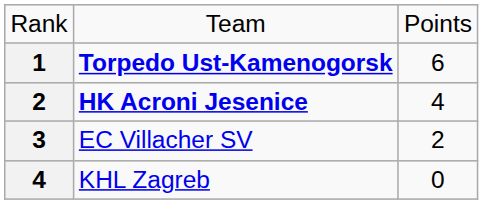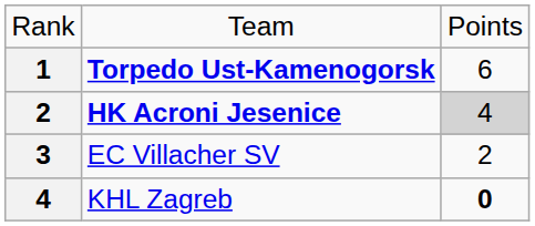HK Acroni Jesenice | column 3: no background -> lightgrey background
KHL Zagreb | column 3: normal -> bold
